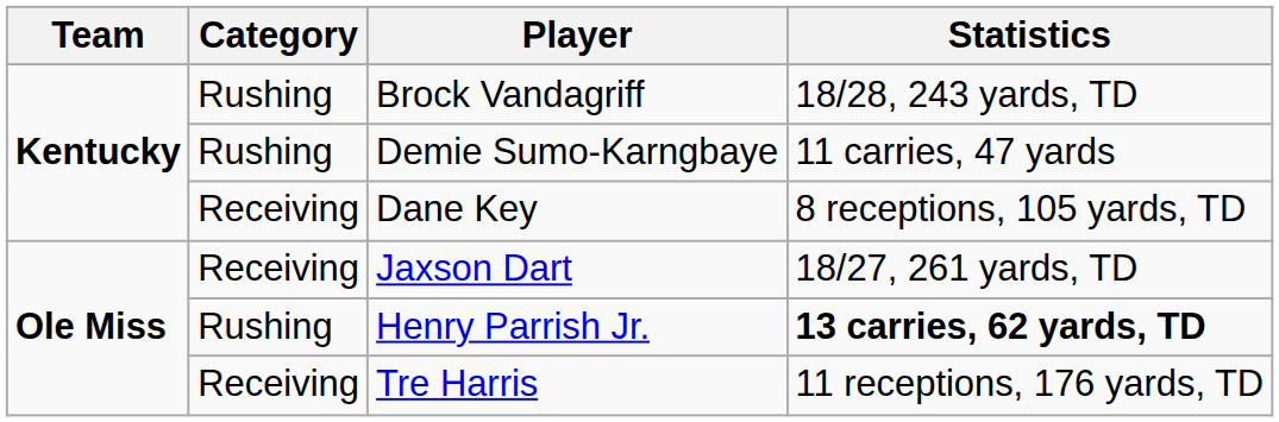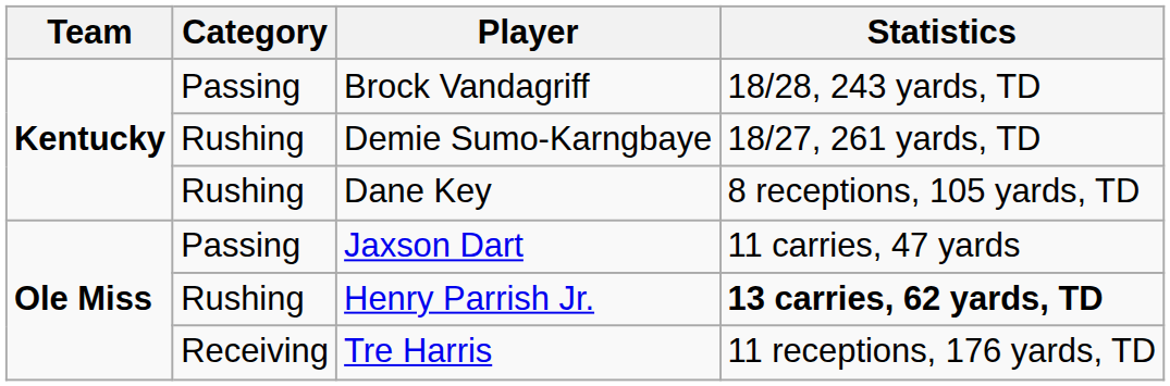Brock Vandagriff | Category: Rushing -> Passing
Demie Sumo-Karngbaye | Statistics: 11 carries, 47 yards -> 18/27, 261 yards, TD
Dane Key | Category: Receiving -> Rushing
Jaxson Dart | Category: Receiving -> Passing
Jaxson Dart | Statistics: 18/27, 261 yards, TD -> 11 carries, 47 yards
